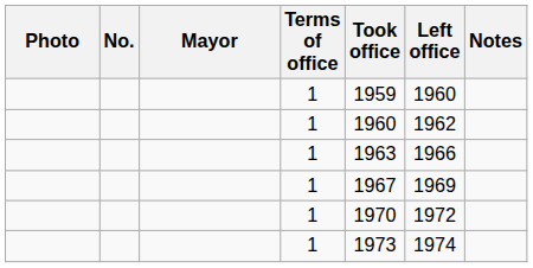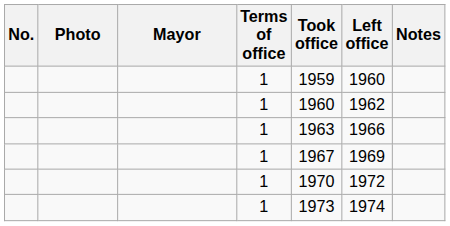columns swapped: No. <-> Photo
